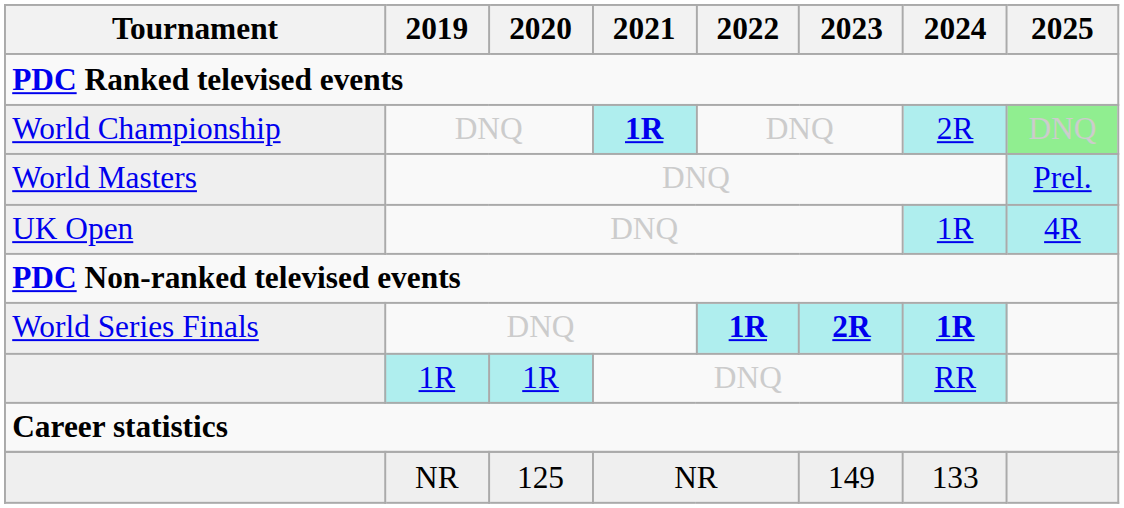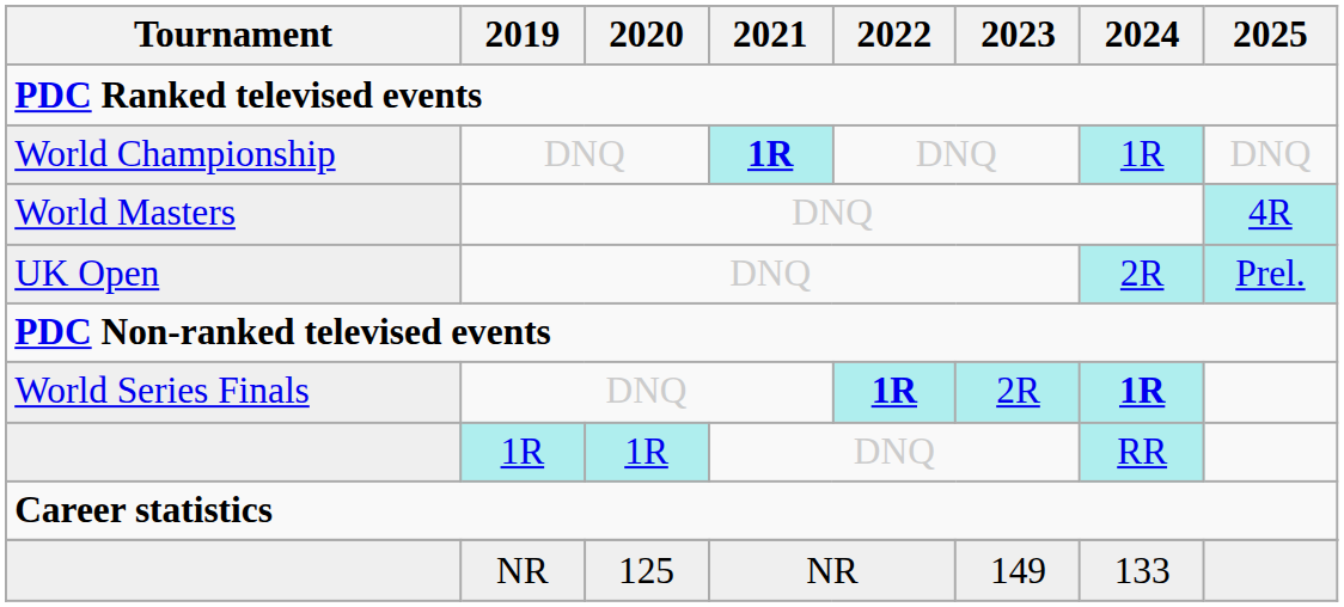World Championship | 2024: 2R -> 1R
World Championship | 2025: lightgreen background -> no background
World Masters | 2025: Prel. -> 4R
UK Open | 2024: 1R -> 2R
UK Open | 2025: 4R -> Prel.
World Series Finals | 2023: bold -> normal
